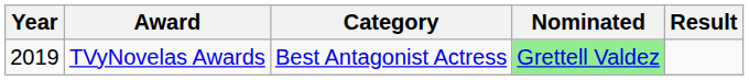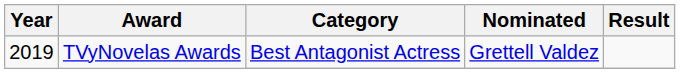TVyNovelas Awards / Best Antagonist Actress | Nominated: lightgreen background -> no background
